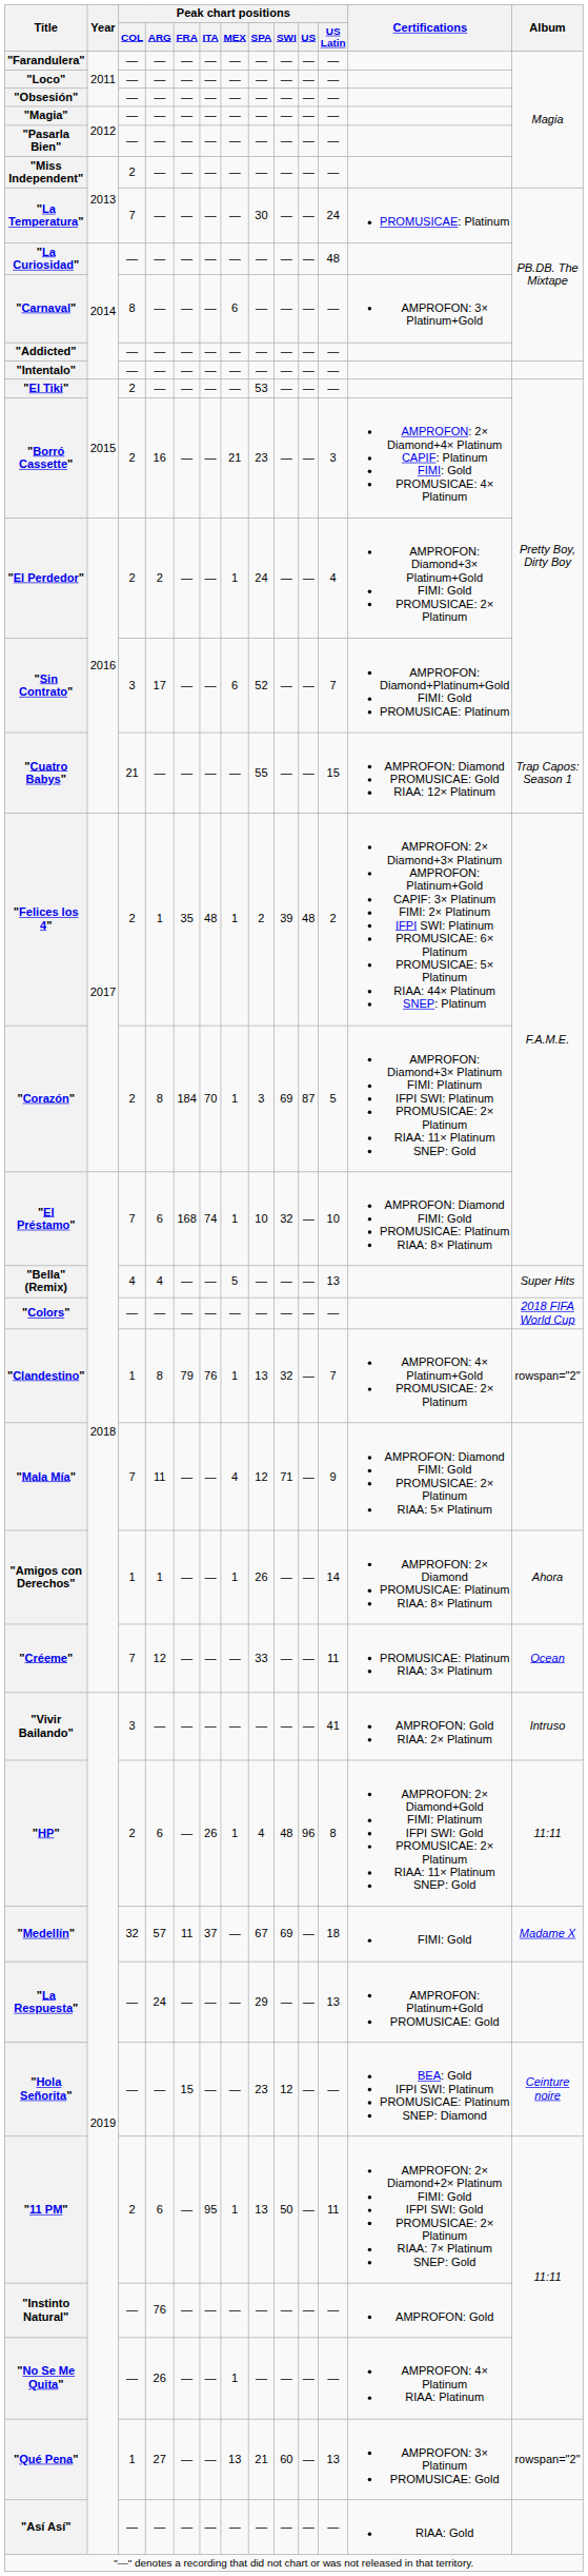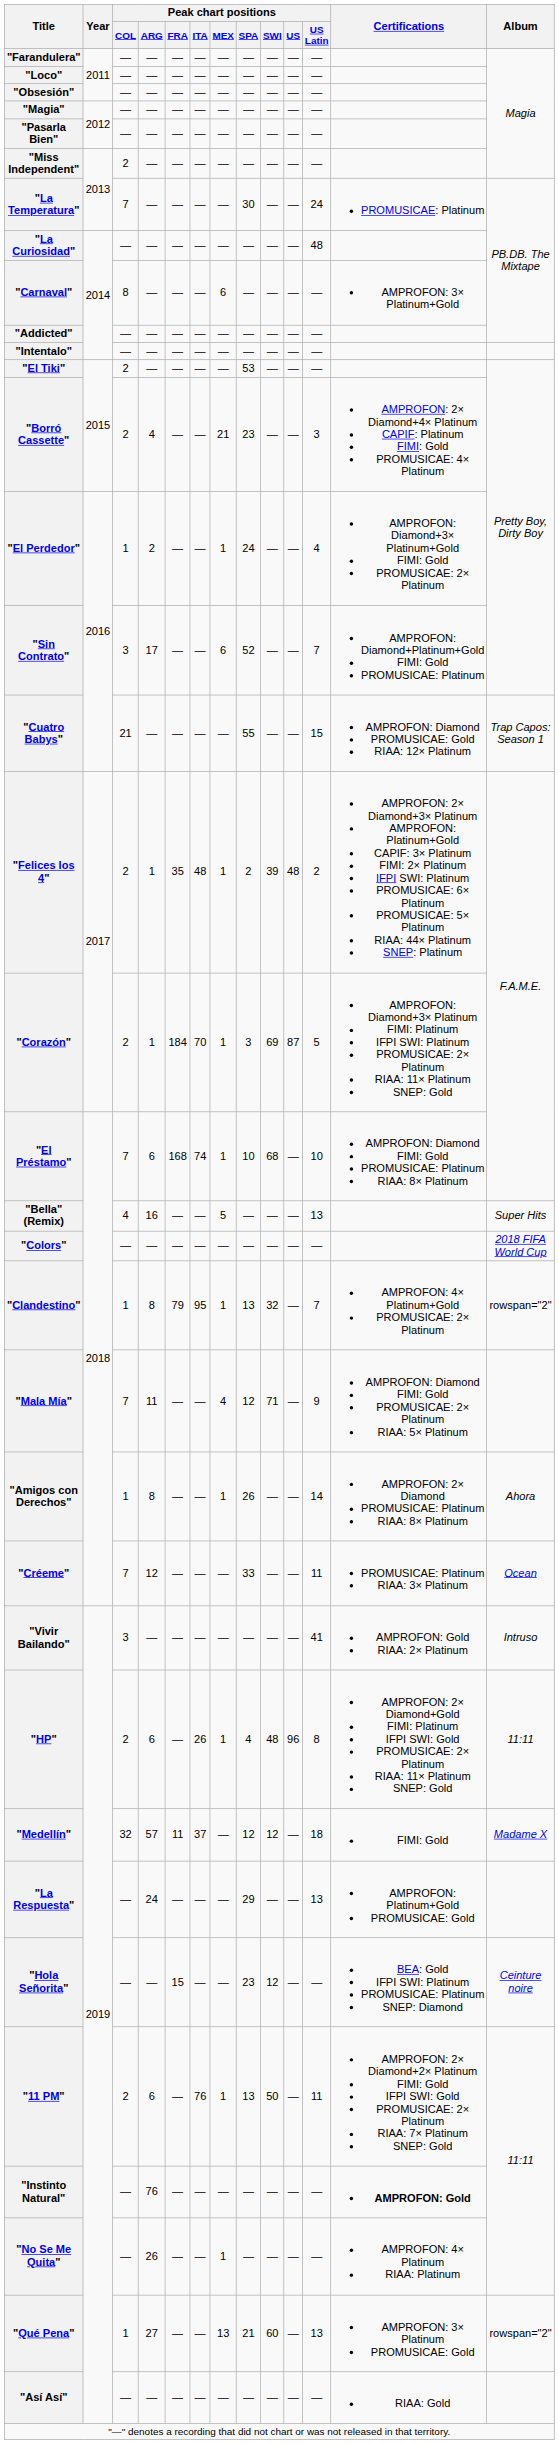"Borró Cassette" | Peak chart positions / ARG: 16 -> 4
"El Perdedor" | Peak chart positions / COL: 2 -> 1
"Corazón" | Peak chart positions / ARG: 8 -> 1
"El Préstamo" | Peak chart positions / SWI: 32 -> 68
"Bella" (Remix) | Peak chart positions / ARG: 4 -> 16
"Clandestino" | Peak chart positions / ITA: 76 -> 95
"Amigos con Derechos" | Peak chart positions / ARG: 1 -> 8
"Medellín" | Peak chart positions / SPA: 67 -> 12
"Medellín" | Peak chart positions / SWI: 69 -> 12
"11 PM" | Peak chart positions / ITA: 95 -> 76
"Instinto Natural" | Certifications: normal -> bold
